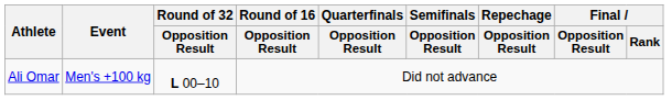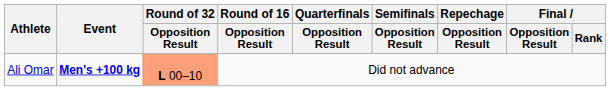Ali Omar | Event: normal -> bold
Ali Omar | Round of 32 / Opposition Result: no background -> lightsalmon background
